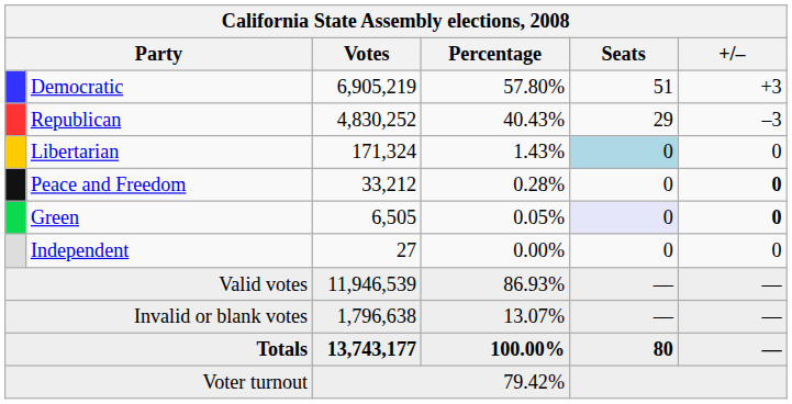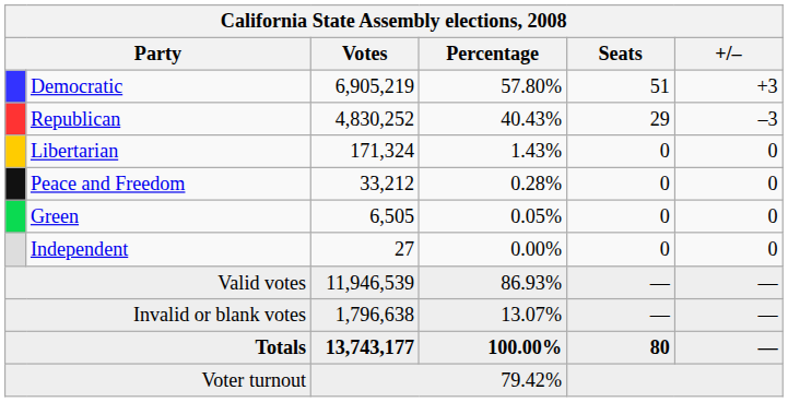Libertarian | Seats: lightblue background -> no background
Peace and Freedom | +/–: bold -> normal
Green | Seats: lavender background -> no background
Green | +/–: bold -> normal
